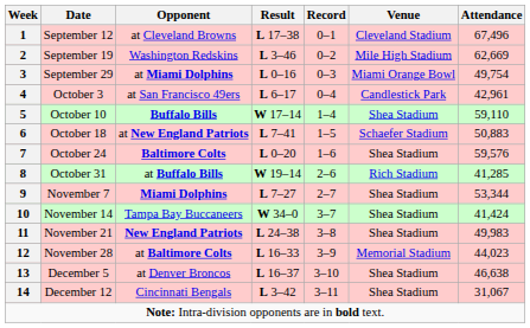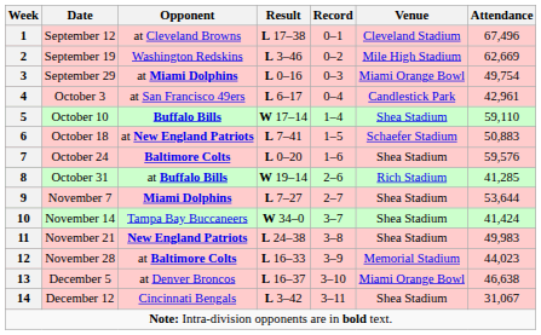9 | Attendance: 53,344 -> 53,644
13 | Venue: Shea Stadium -> Miami Orange Bowl
